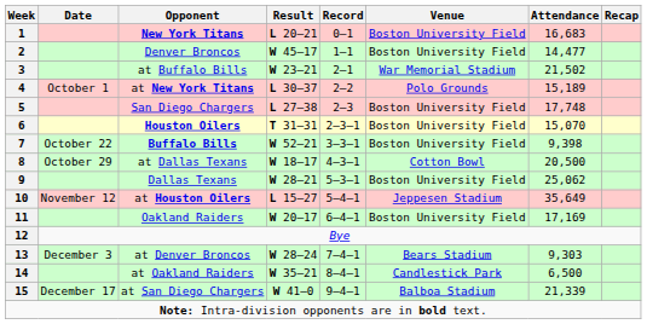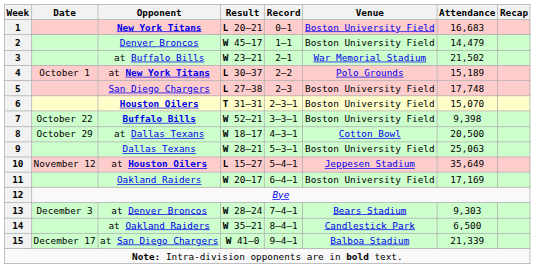2 | Attendance: 14,477 -> 14,479
9 | Attendance: 25,062 -> 25,063
